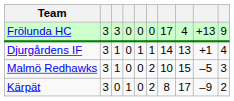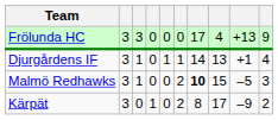Malmö Redhawks | column 7: normal -> bold
